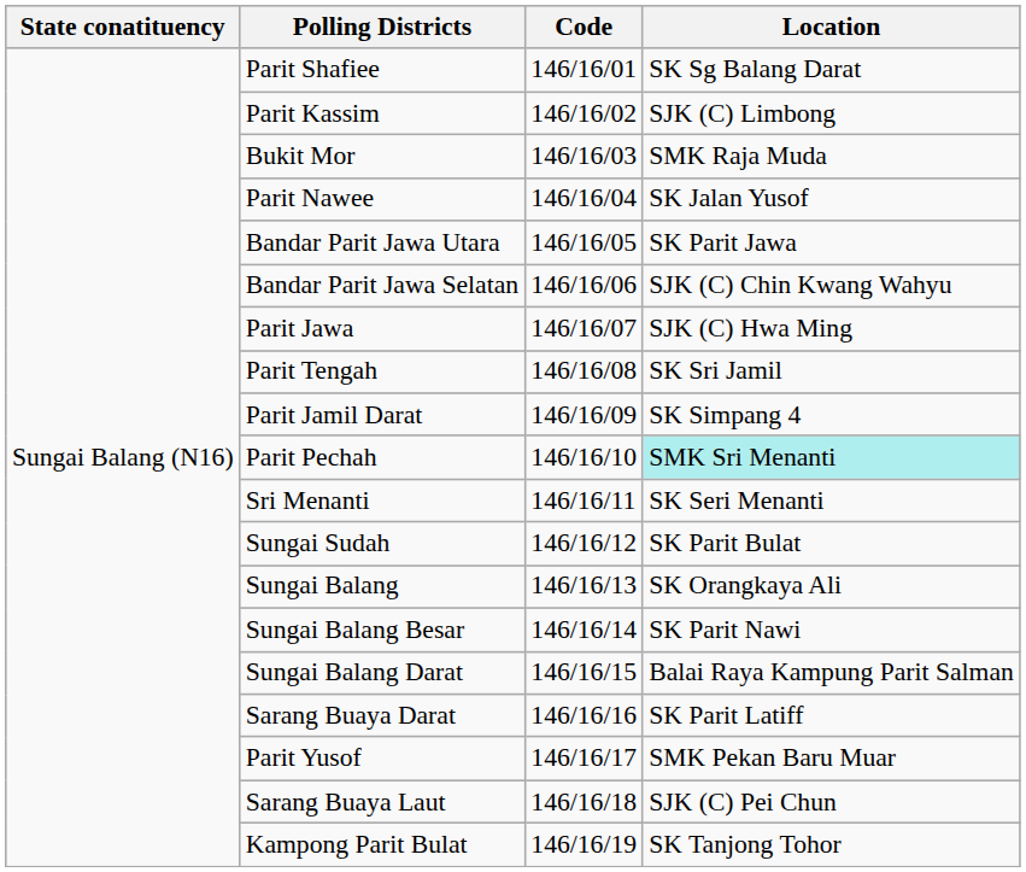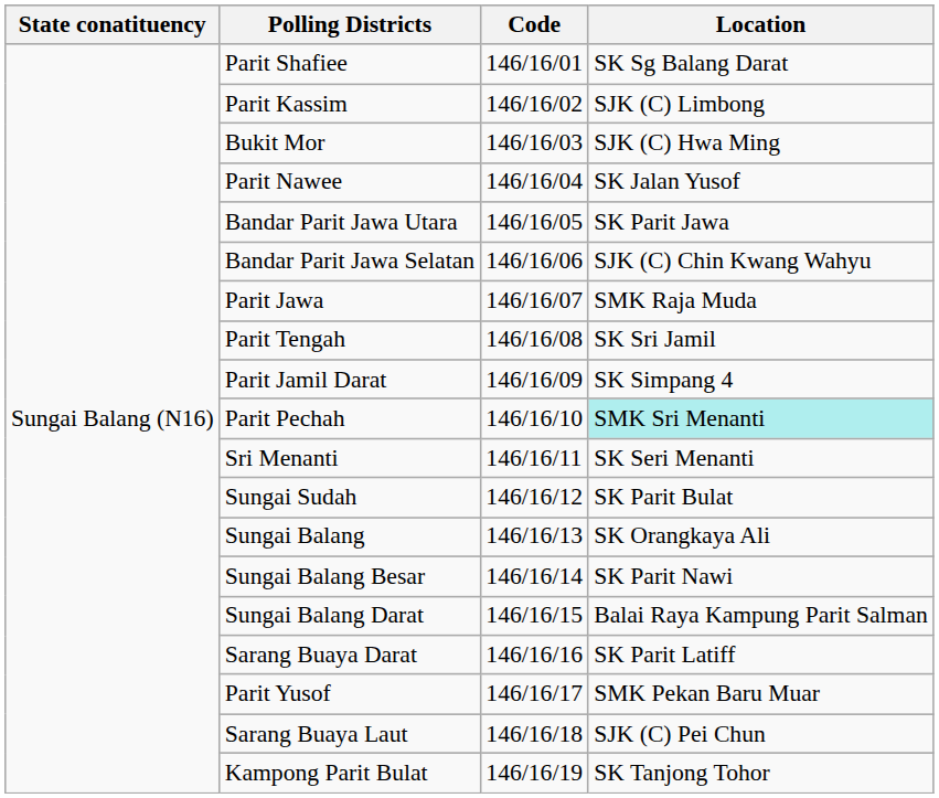Bukit Mor | Location: SMK Raja Muda -> SJK (C) Hwa Ming
Parit Jawa | Location: SJK (C) Hwa Ming -> SMK Raja Muda
